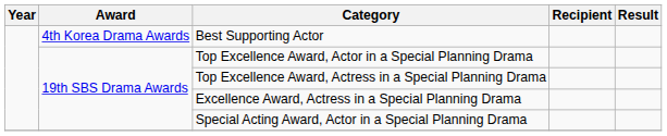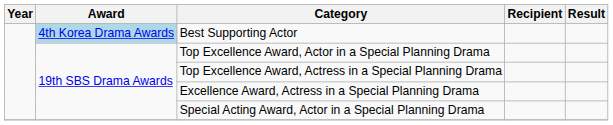Best Supporting Actor | Award: no background -> lightblue background
